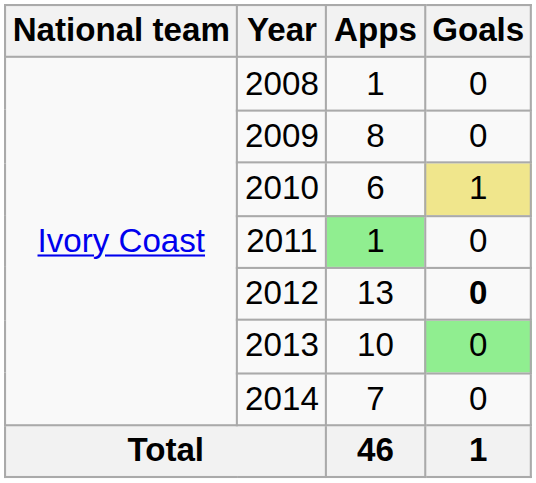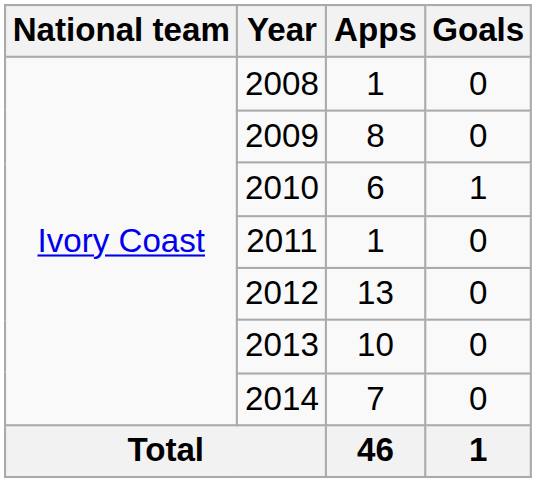2010 | Goals: khaki background -> no background
2011 | Apps: lightgreen background -> no background
2012 | Goals: bold -> normal
2013 | Goals: lightgreen background -> no background
